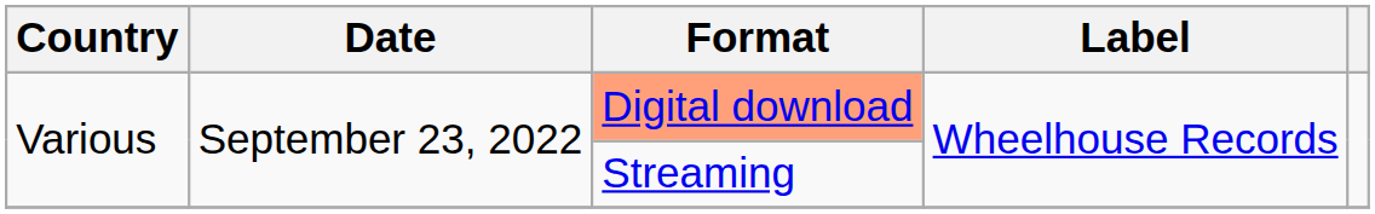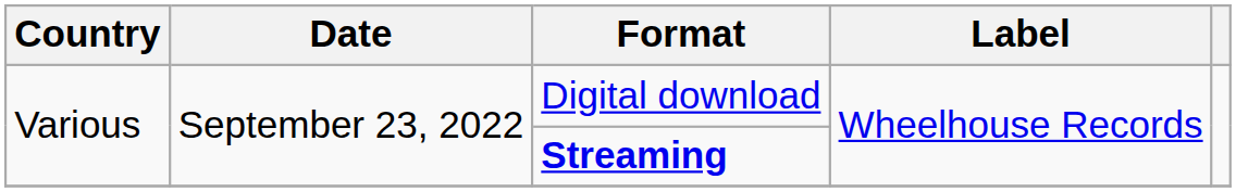Digital download | Format: lightsalmon background -> no background
Streaming | Format: normal -> bold
